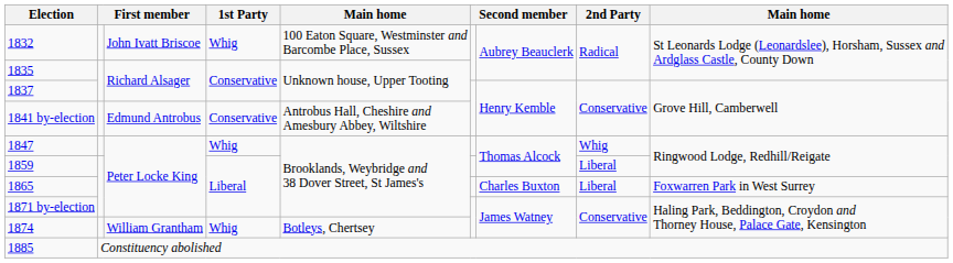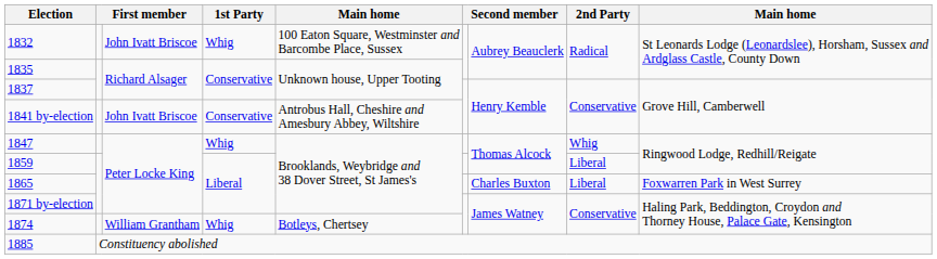1841 by-election | column 3: Edmund Antrobus -> John Ivatt Briscoe
